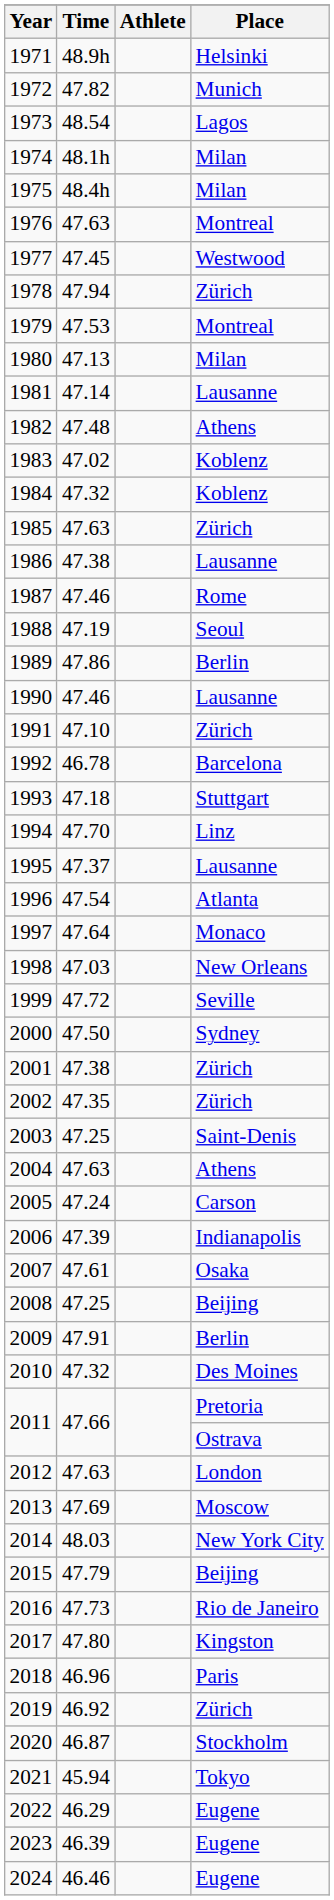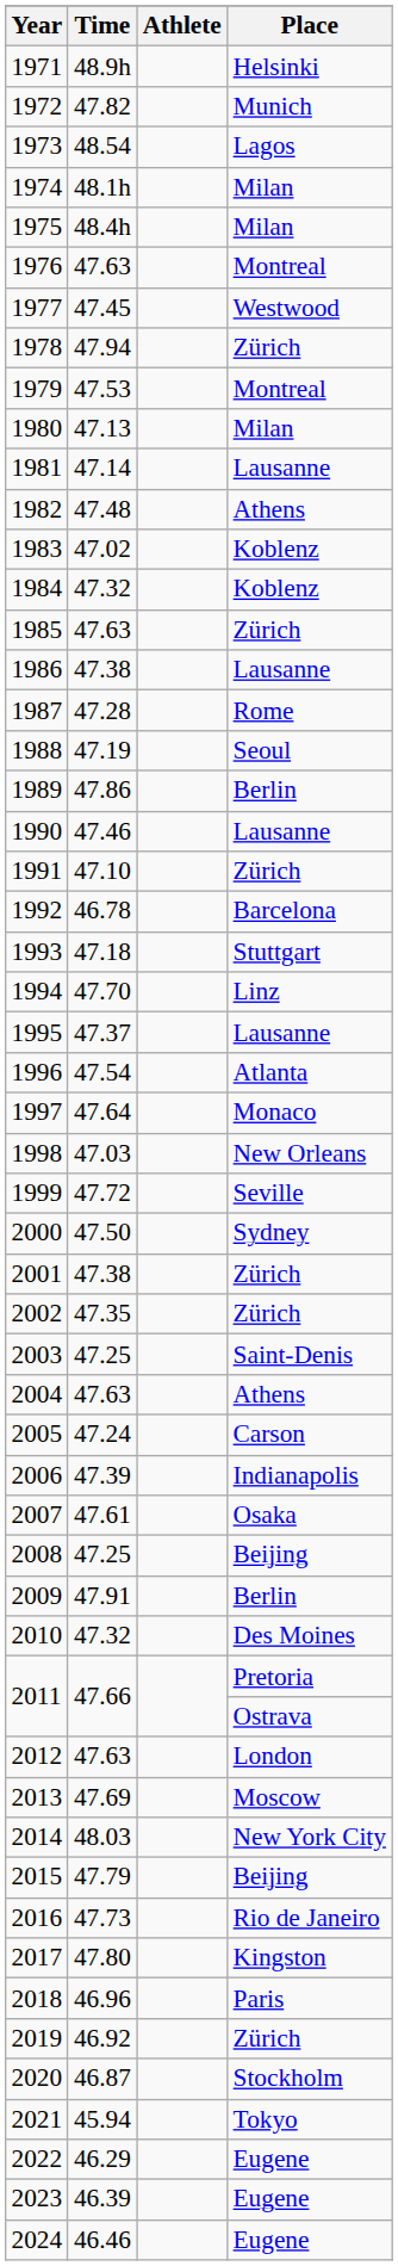1987 | Time: 47.46 -> 47.28
